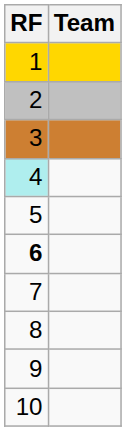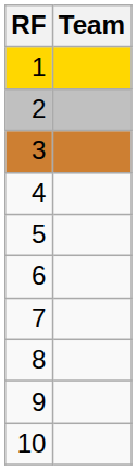4 | RF: paleturquoise background -> no background
6 | RF: bold -> normal
